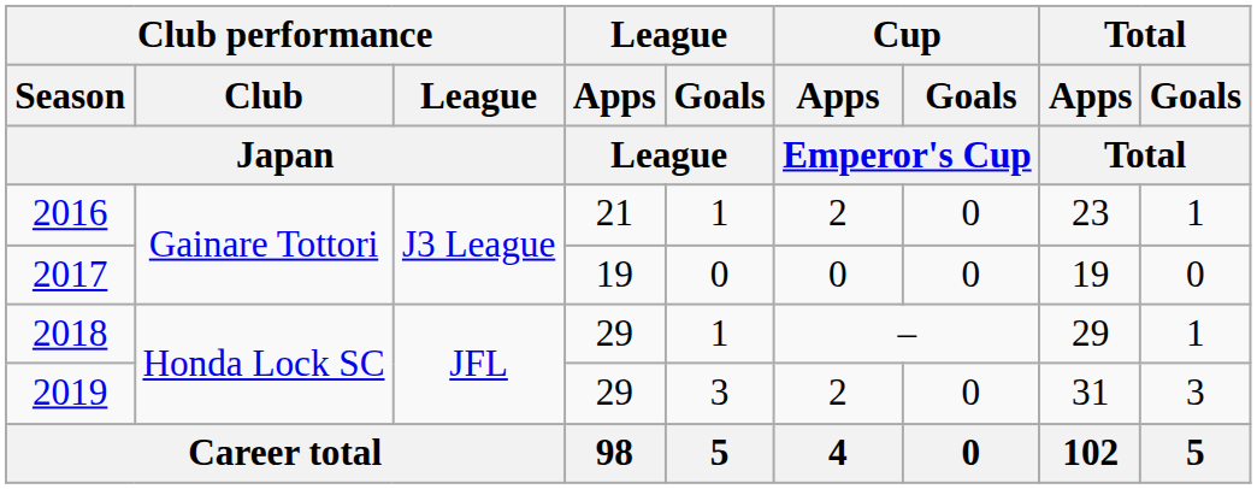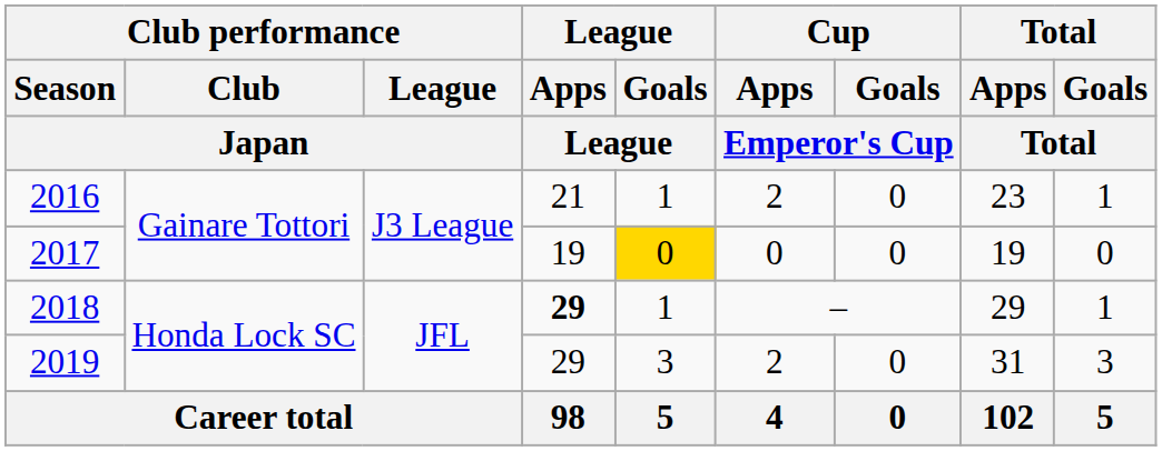2017 | League / Goals / League: no background -> gold background
2018 | League / Apps / League: normal -> bold
